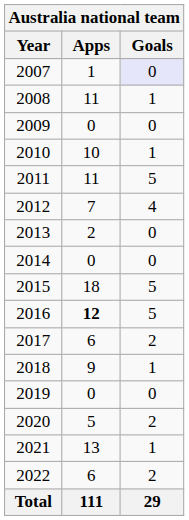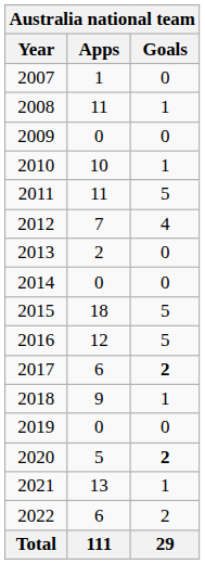2007 | Goals: lavender background -> no background
2016 | Apps: bold -> normal
2017 | Goals: normal -> bold
2020 | Goals: normal -> bold
